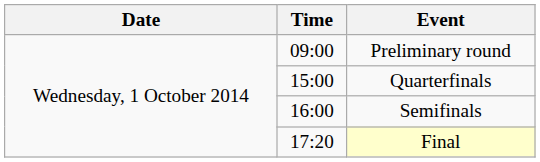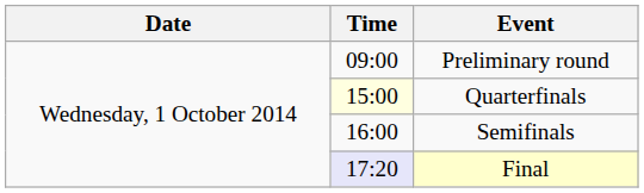Quarterfinals | Time: no background -> lightyellow background
Final | Time: no background -> lavender background
